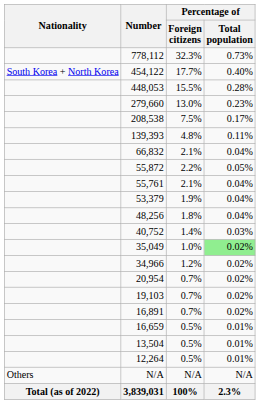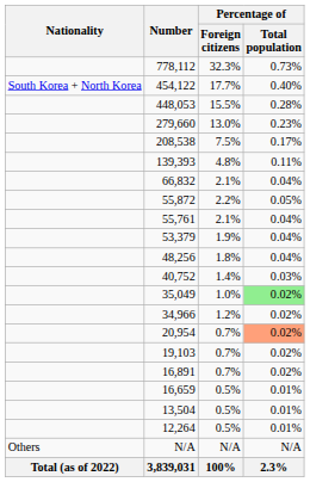20,954 | Percentage of / Total population: no background -> lightsalmon background
